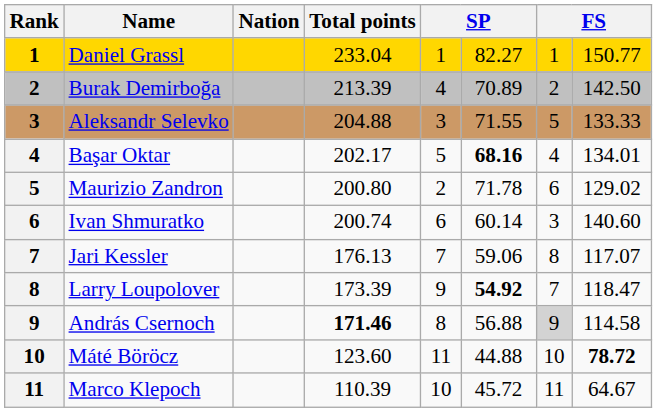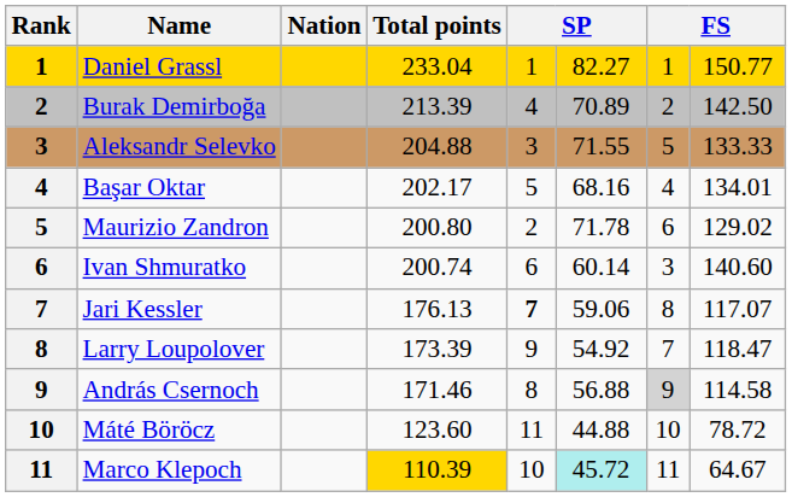Başar Oktar | column 6: bold -> normal
Jari Kessler | column 5: normal -> bold
Larry Loupolover | column 6: bold -> normal
András Csernoch | Total points: bold -> normal
Máté Böröcz | column 8: bold -> normal
Marco Klepoch | Total points: no background -> gold background
Marco Klepoch | column 6: no background -> paleturquoise background
